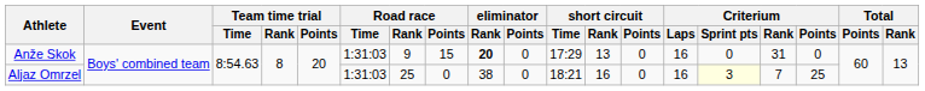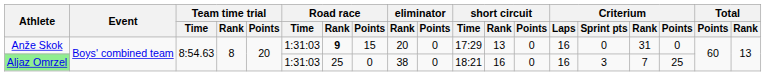row 3 | Road race / Rank: normal -> bold
row 3 | eliminator / Rank: bold -> normal
row 4 | Athlete: no background -> lightgreen background
row 4 | Criterium / Sprint pts: lightyellow background -> no background
